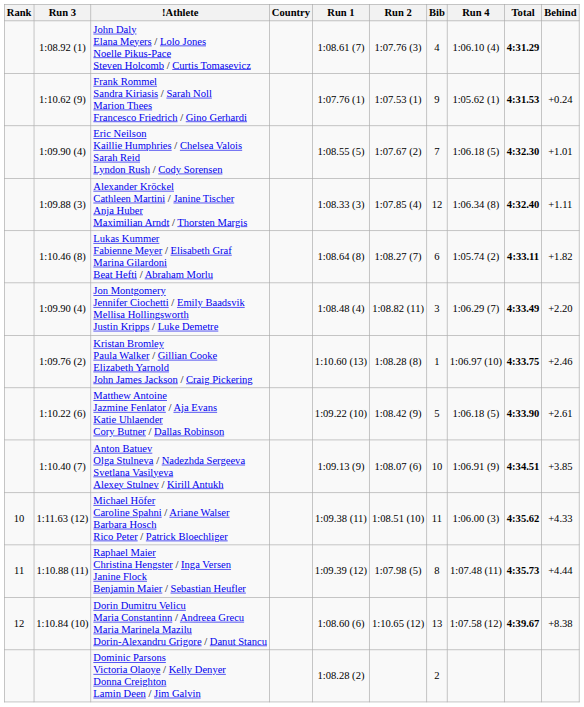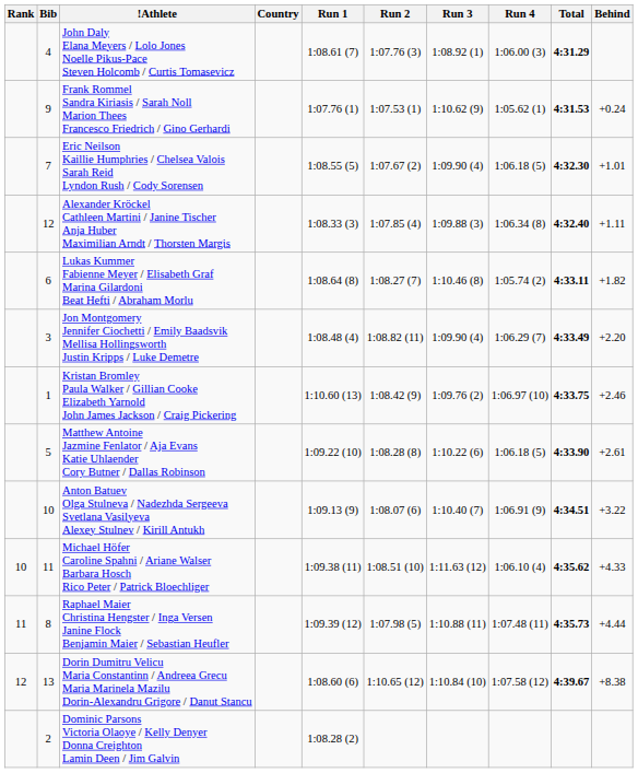columns swapped: Bib <-> Run 3
row 2 | Run 4: 1:06.10 (4) -> 1:06.00 (3)
row 8 | Run 2: 1:08.28 (8) -> 1:08.42 (9)
row 9 | Run 2: 1:08.42 (9) -> 1:08.28 (8)
row 10 | Behind: +3.85 -> +3.22
row 11 | Run 4: 1:06.00 (3) -> 1:06.10 (4)
